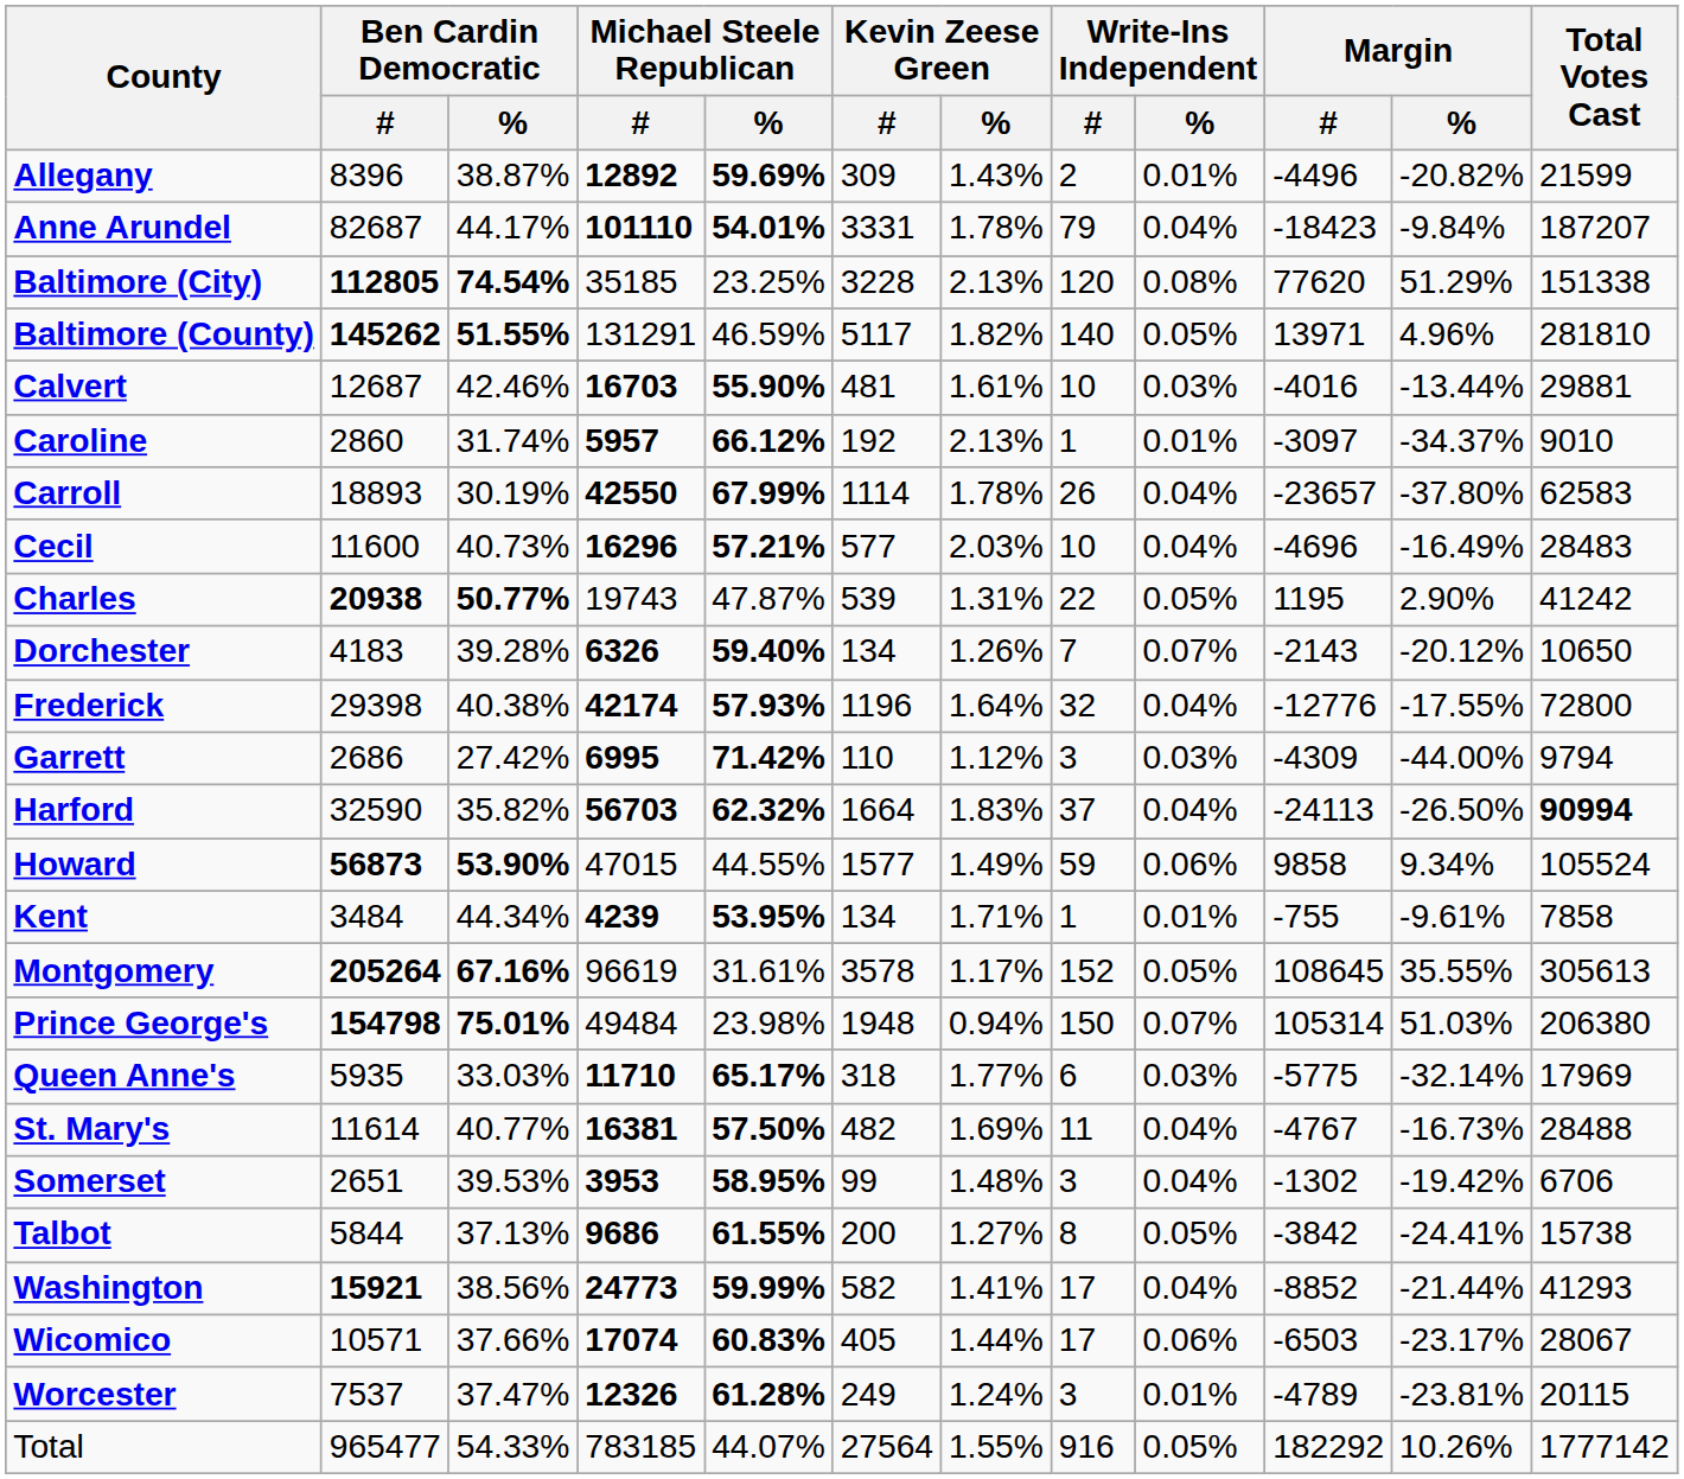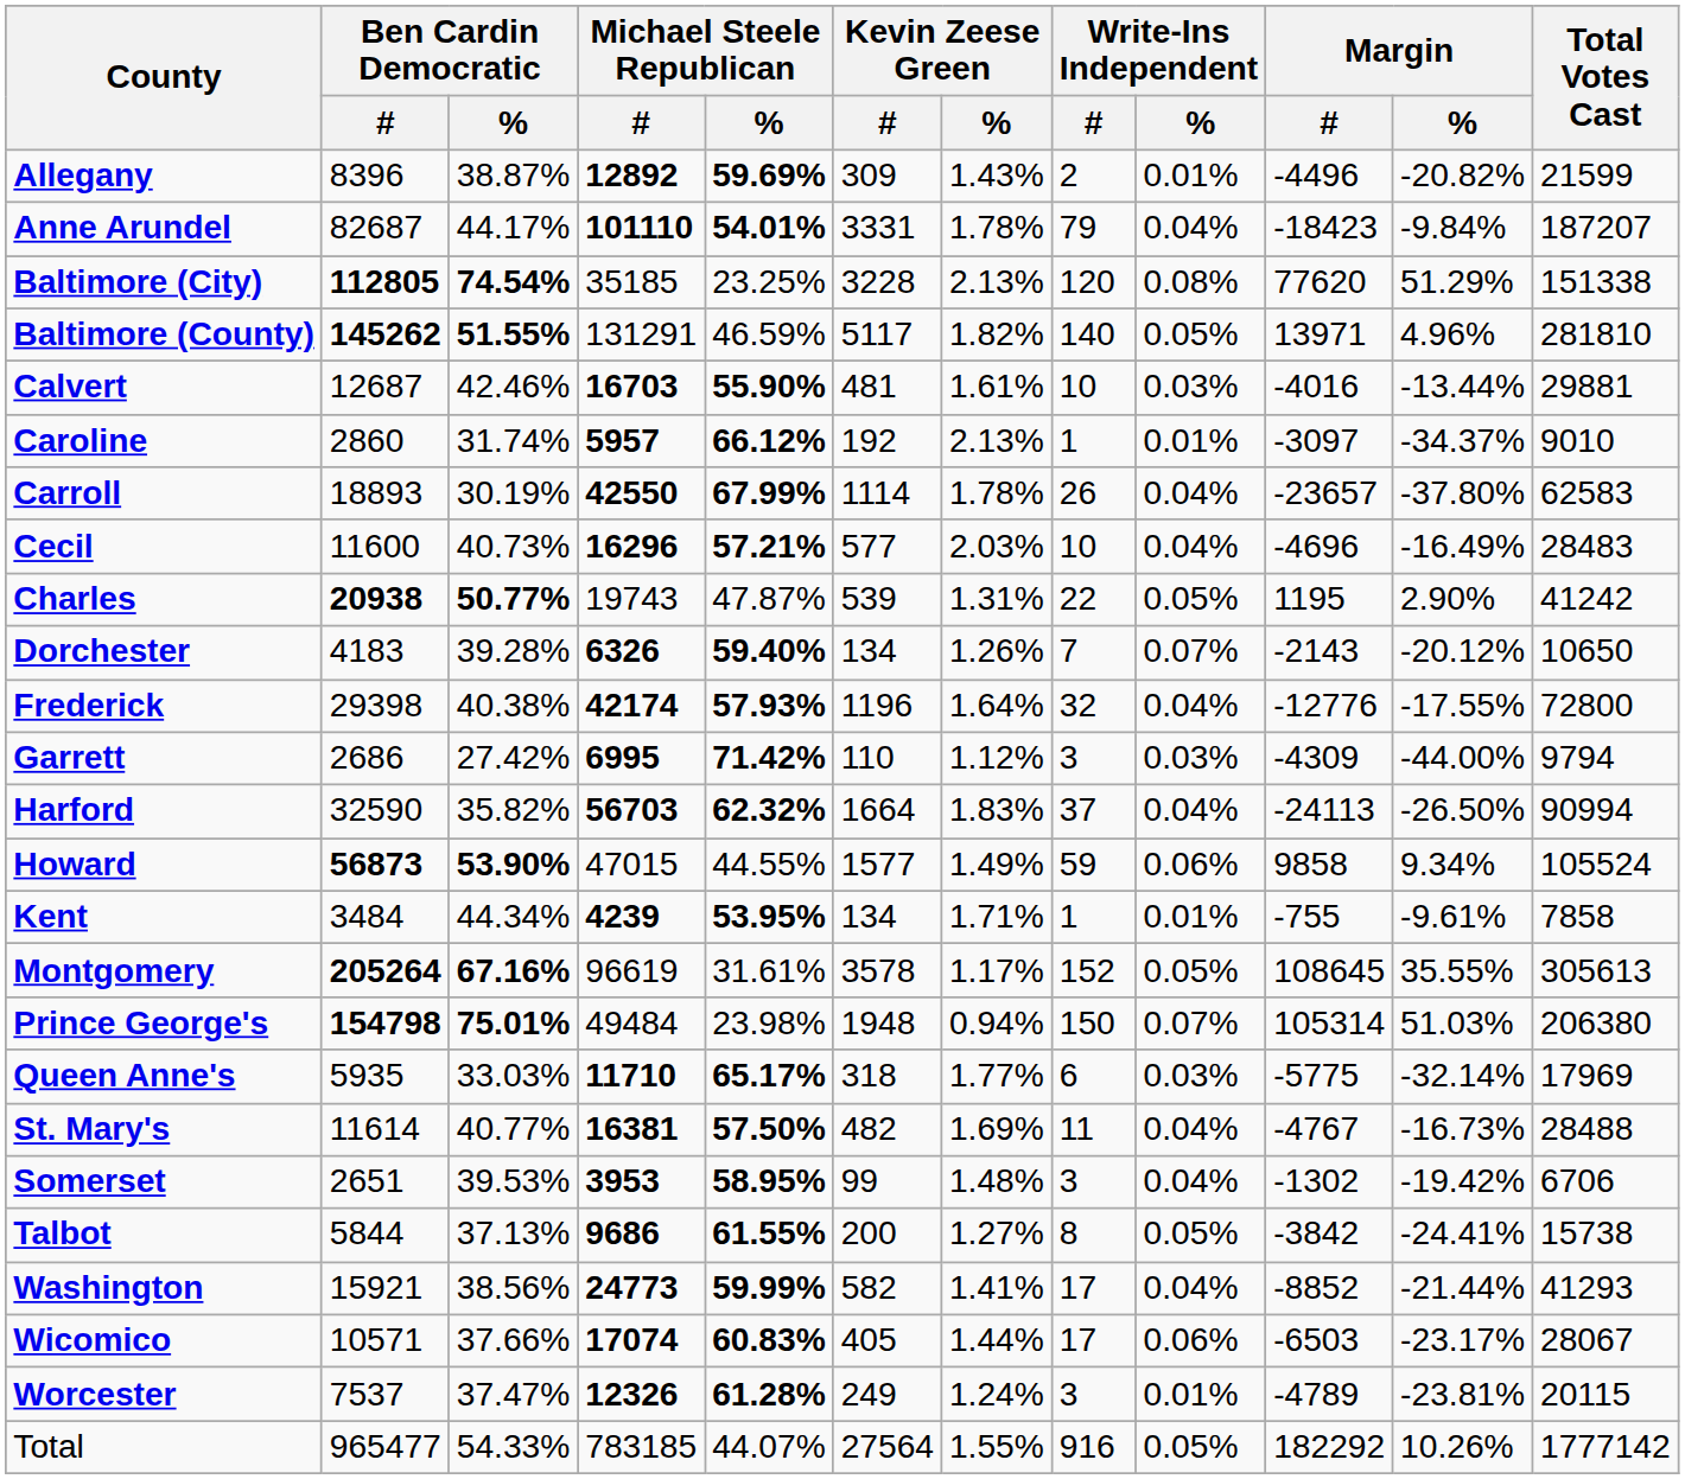Harford | Total Votes Cast: bold -> normal
Washington | Ben Cardin Democratic / #: bold -> normal
